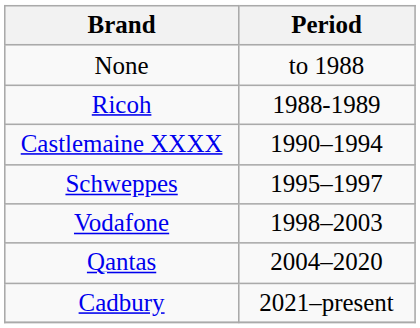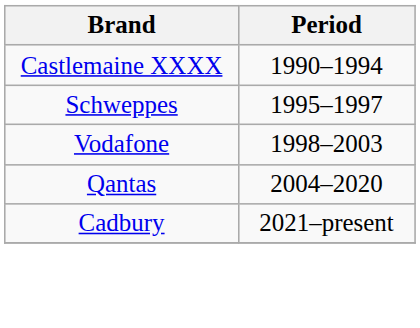- row: None | to 1988
- row: Ricoh | 1988-1989
